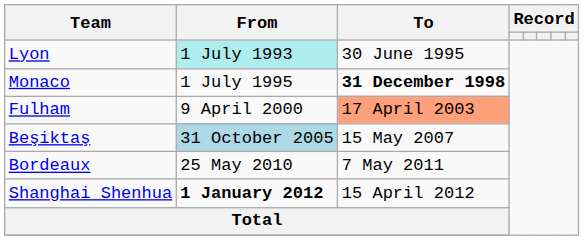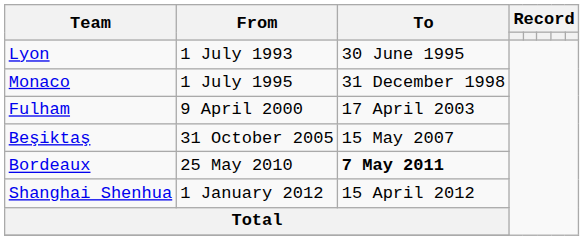Lyon | From: paleturquoise background -> no background
Monaco | To: bold -> normal
Fulham | To: lightsalmon background -> no background
Beşiktaş | From: lightblue background -> no background
Bordeaux | To: normal -> bold
Shanghai Shenhua | From: bold -> normal
